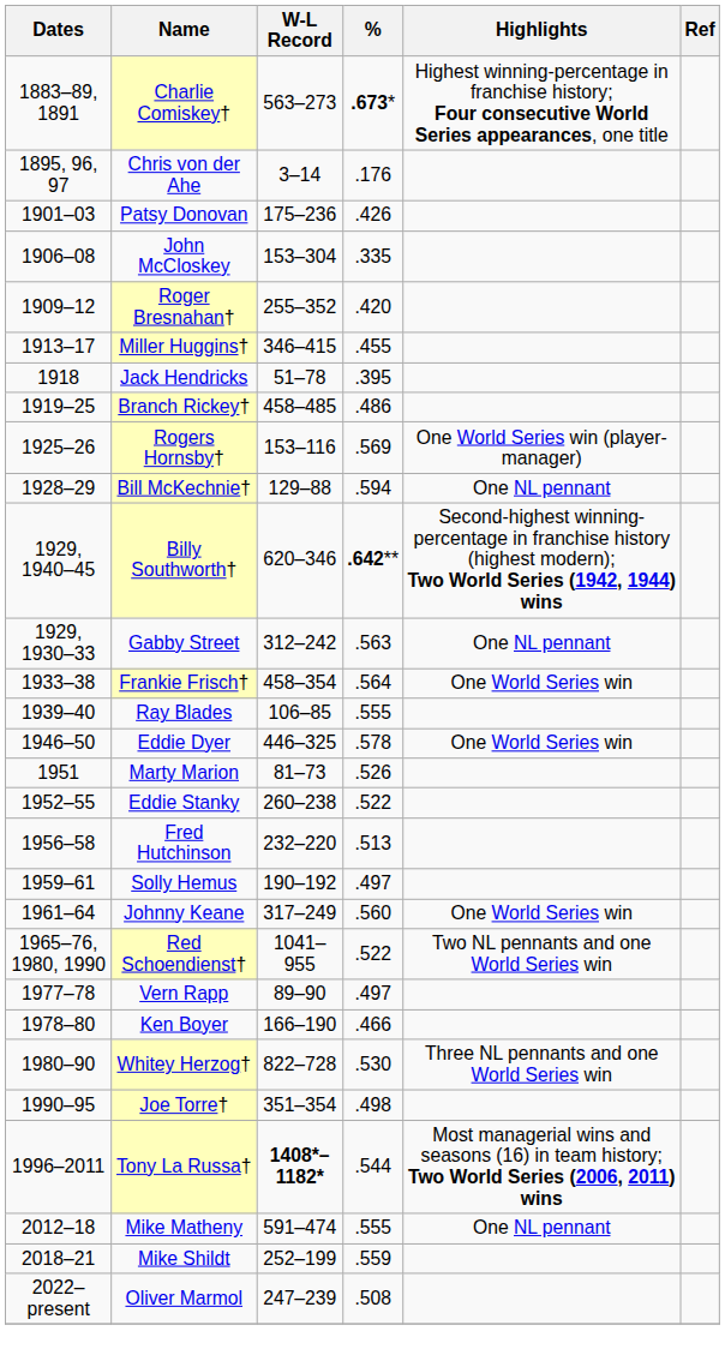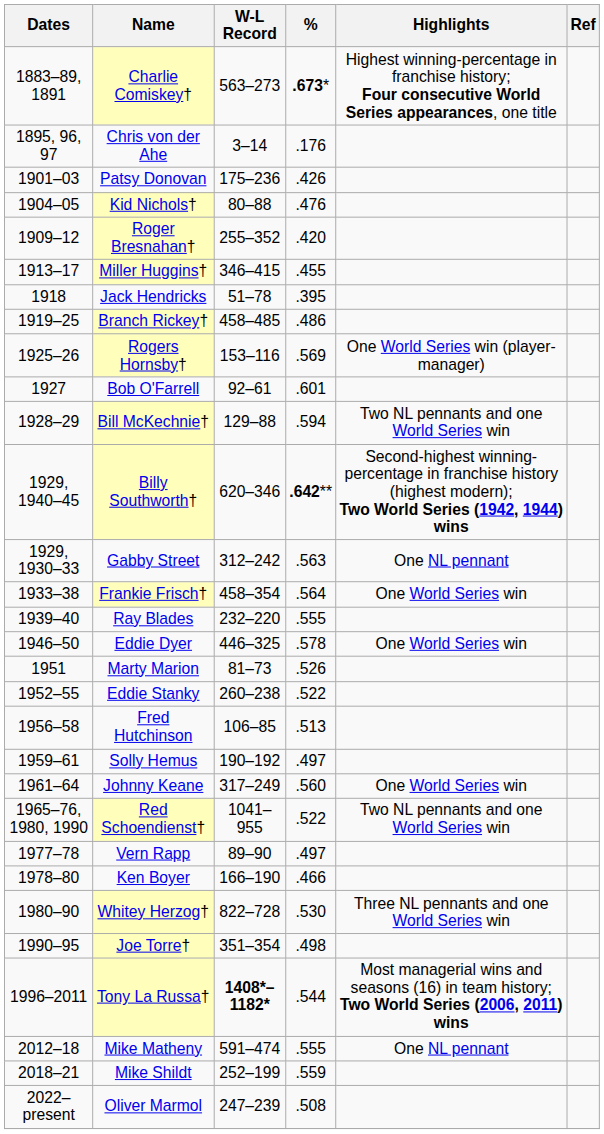+ row: 1904–05 | Kid Nichols† | 80–88 | .476
- row: 1906–08 | John McCloskey | 153–304 | .335
+ row: 1927 | Bob O'Farrell | 92–61 | .601
Bill McKechnie† | Highlights: One NL pennant -> Two NL pennants and one World Series win
Ray Blades | W-L Record: 106–85 -> 232–220
Fred Hutchinson | W-L Record: 232–220 -> 106–85
